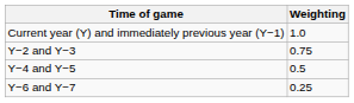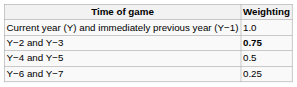Y−2 and Y−3 | Weighting: normal -> bold
